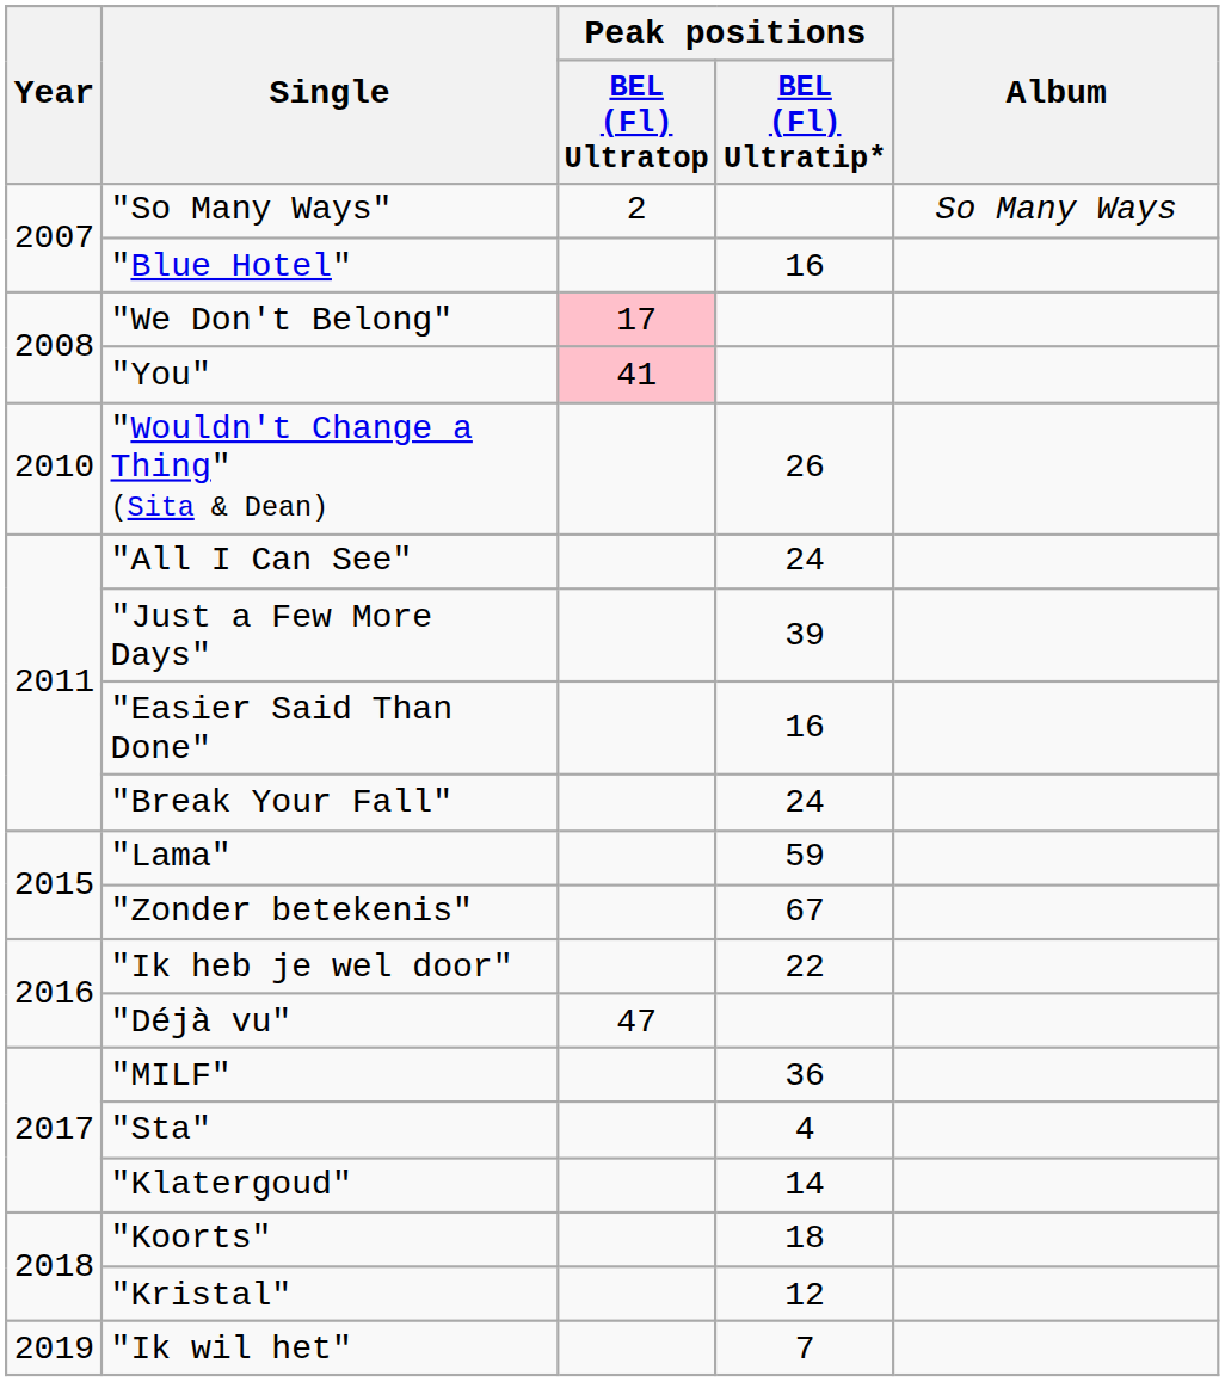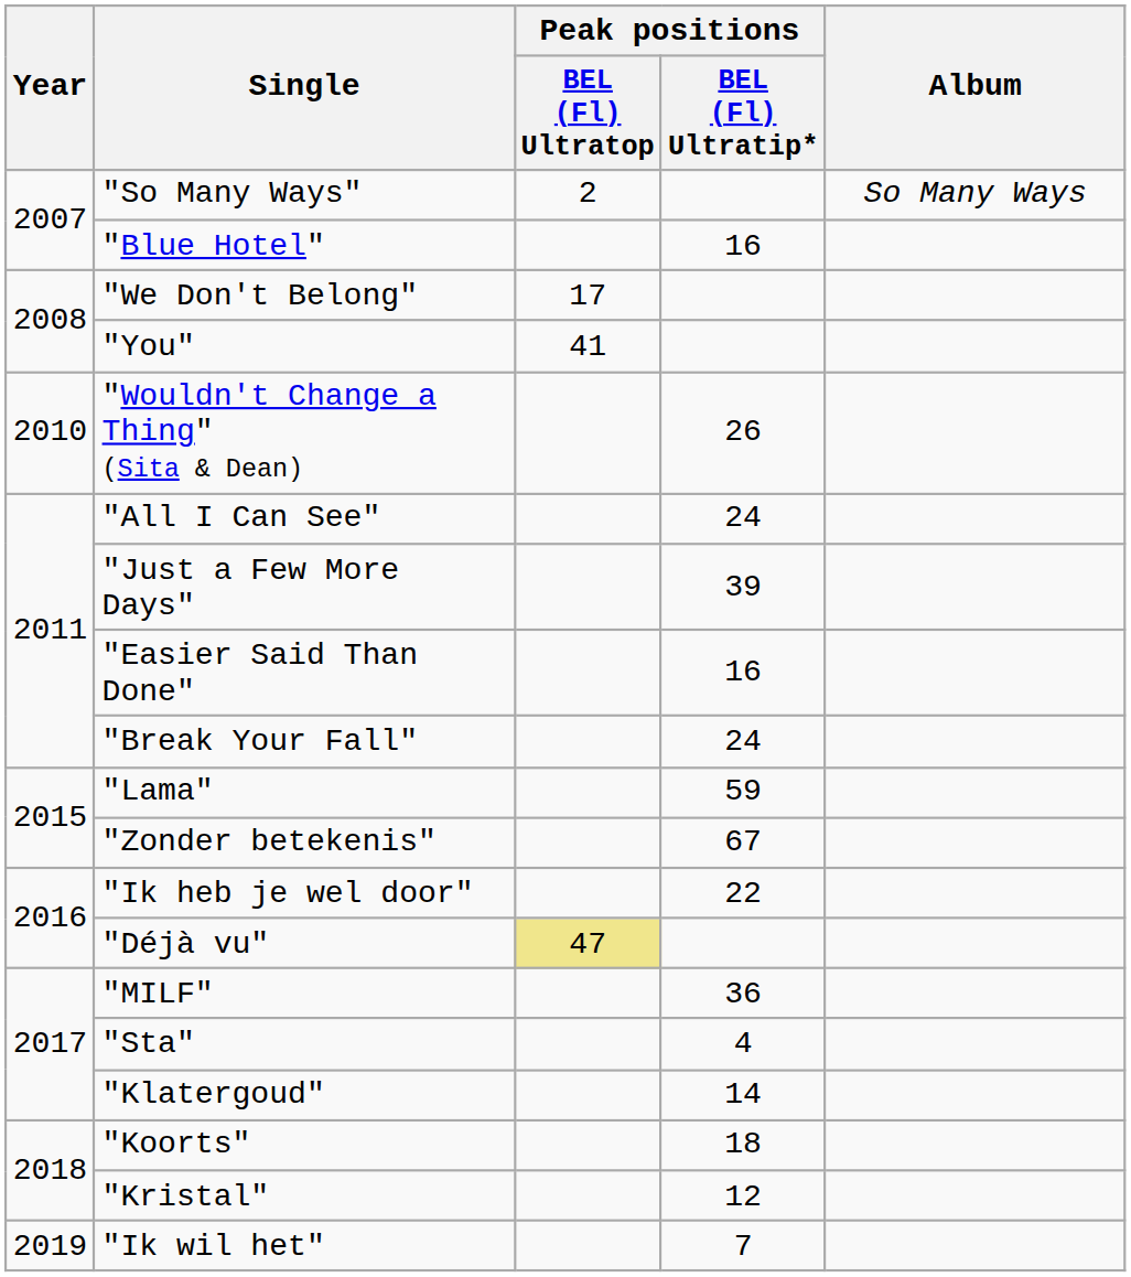"We Don't Belong" | Peak positions / BEL (Fl) Ultratop: pink background -> no background
"You" | Peak positions / BEL (Fl) Ultratop: pink background -> no background
"Déjà vu" | Peak positions / BEL (Fl) Ultratop: no background -> khaki background
